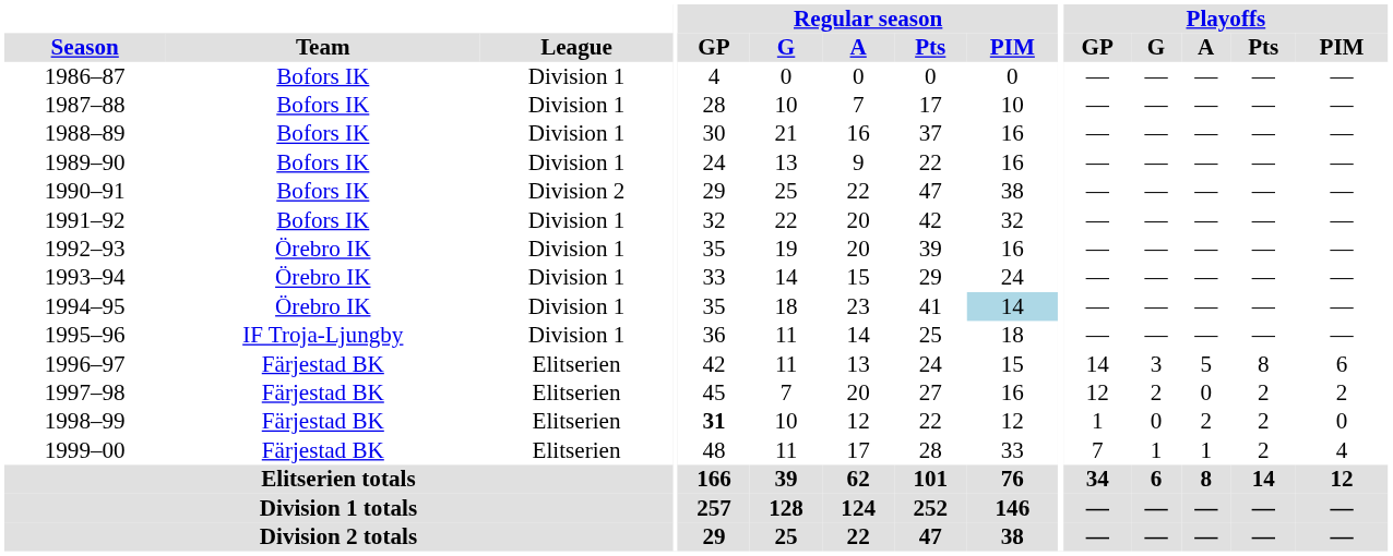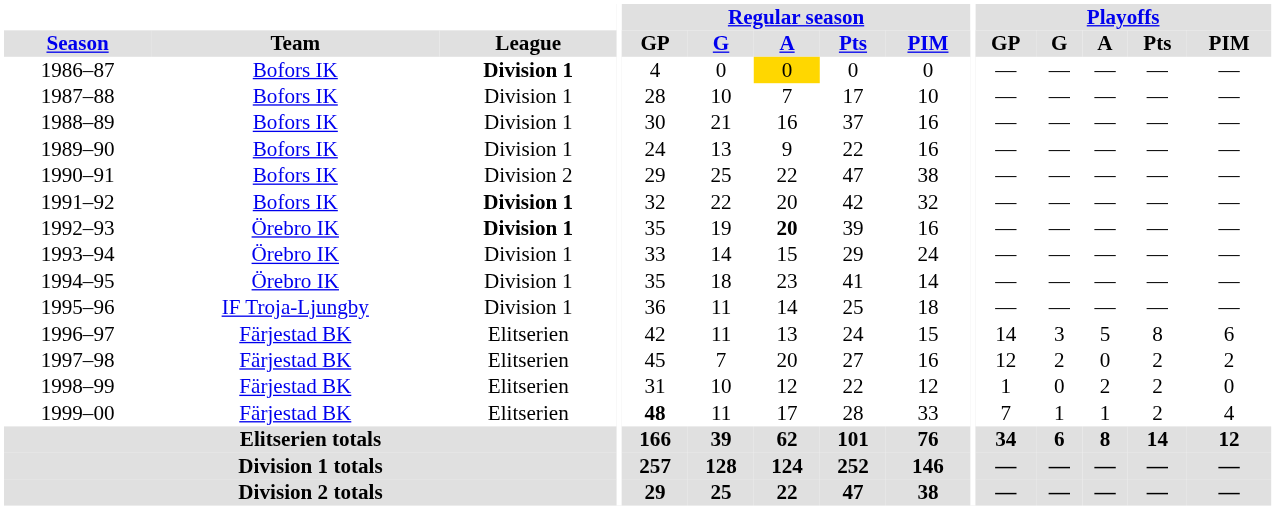1986–87 | League: normal -> bold
1986–87 | Regular season / A: no background -> gold background
1991–92 | League: normal -> bold
1992–93 | League: normal -> bold
1992–93 | Regular season / A: normal -> bold
1994–95 | Regular season / PIM: lightblue background -> no background
1998–99 | Regular season / GP: bold -> normal
1999–00 | Regular season / GP: normal -> bold
